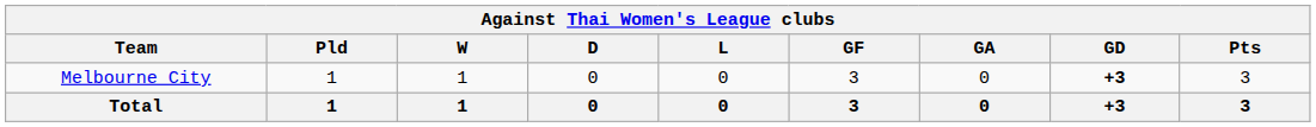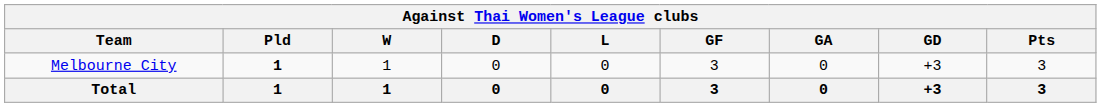Melbourne City | Pld: normal -> bold
Melbourne City | GD: bold -> normal
